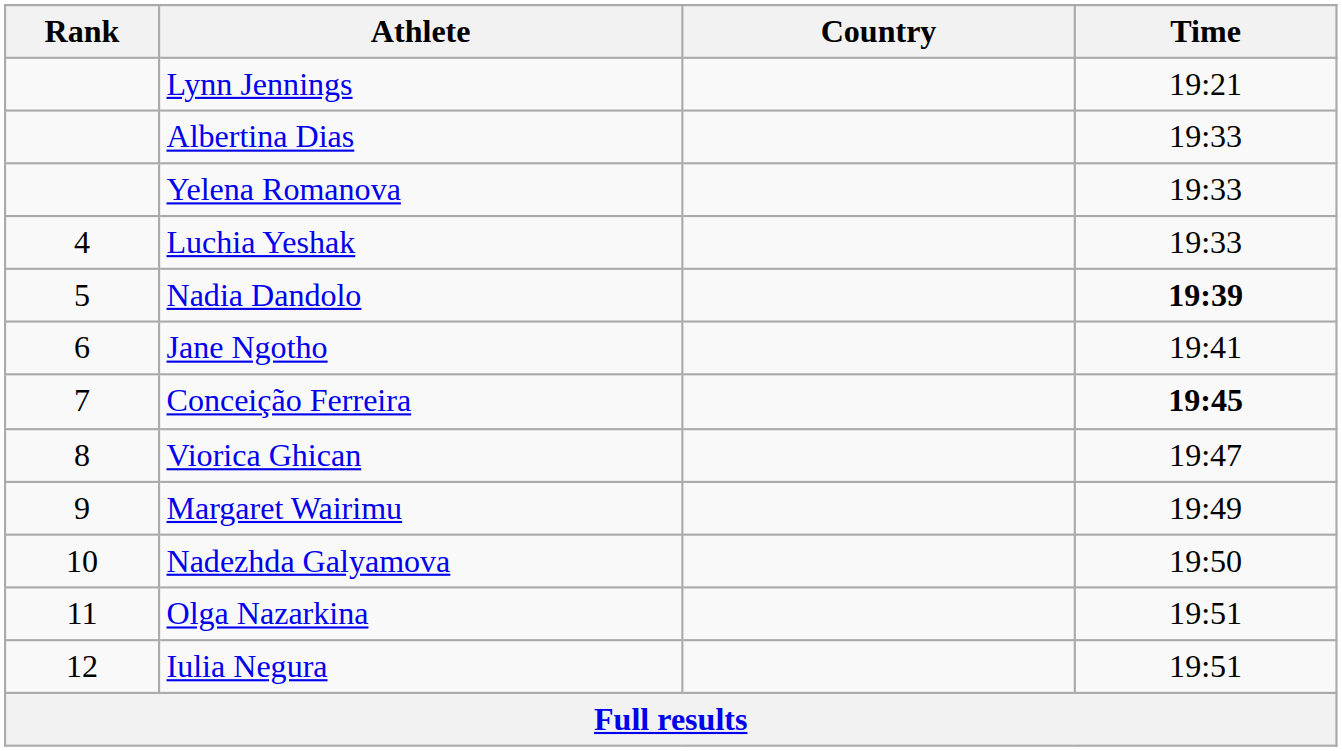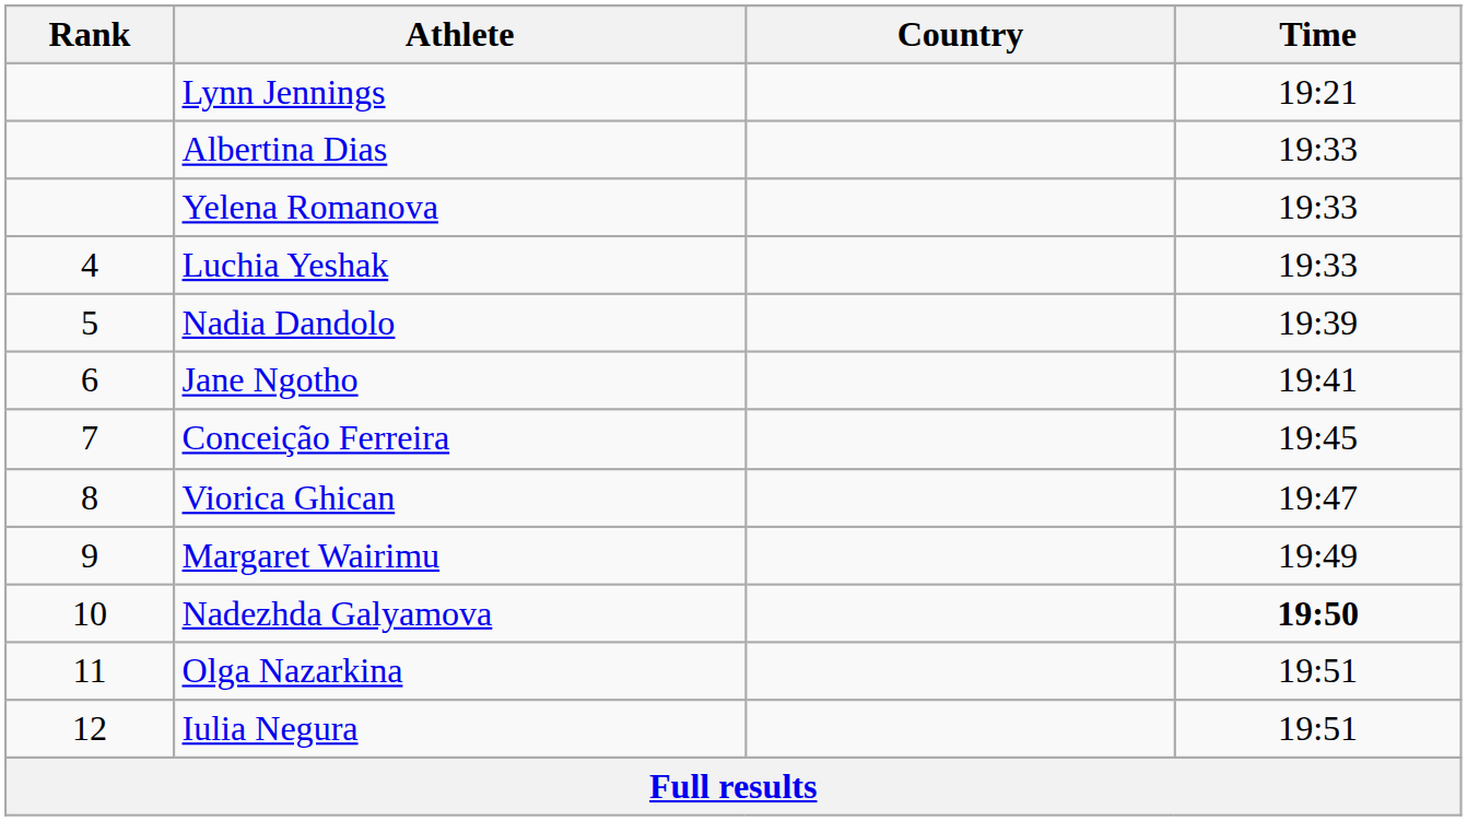Nadia Dandolo | Time: bold -> normal
Conceição Ferreira | Time: bold -> normal
Nadezhda Galyamova | Time: normal -> bold
